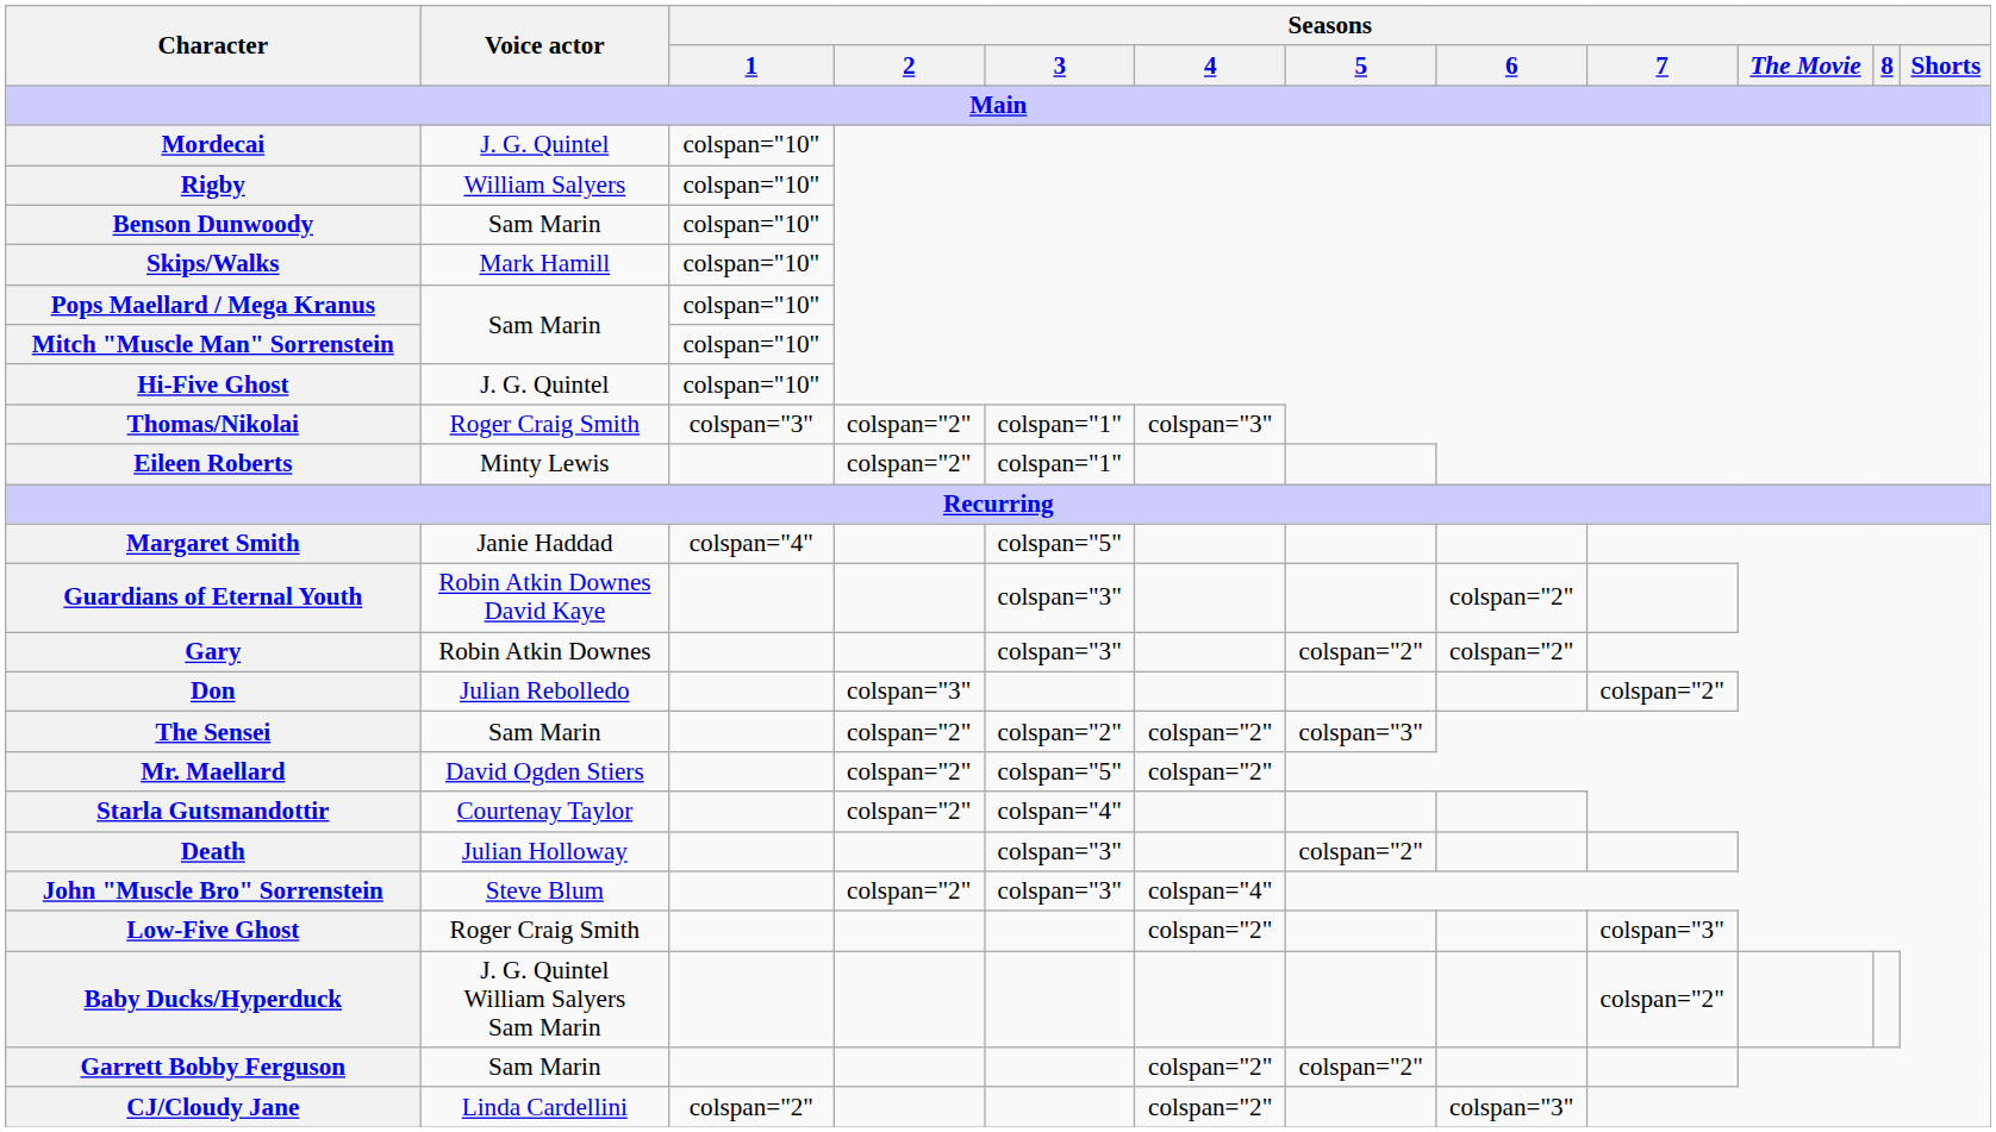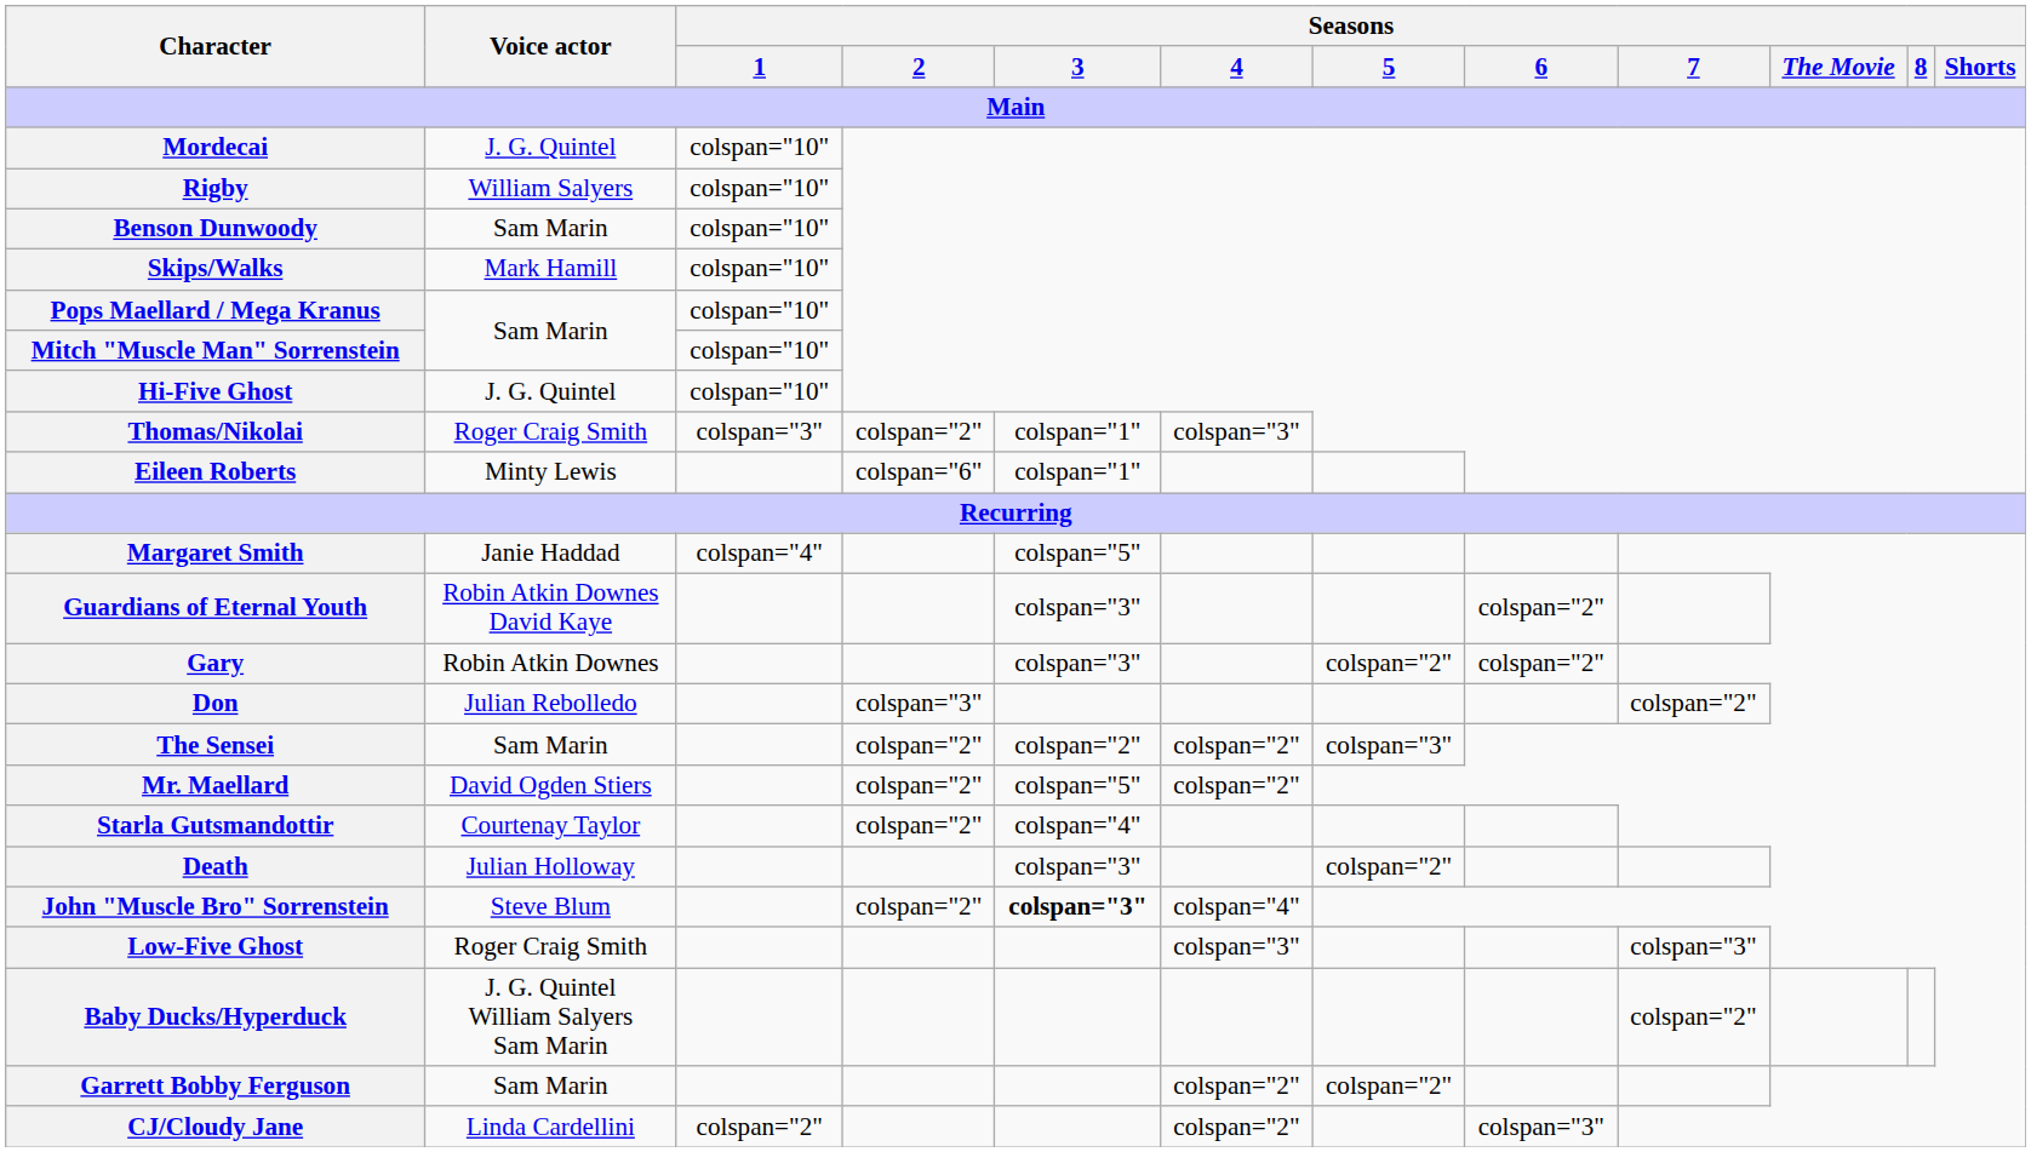Eileen Roberts | Seasons / 2 / Main: colspan="2" -> colspan="6"
John "Muscle Bro" Sorrenstein | Seasons / 3 / Main: normal -> bold
Low-Five Ghost | Seasons / 4 / Main: colspan="2" -> colspan="3"
